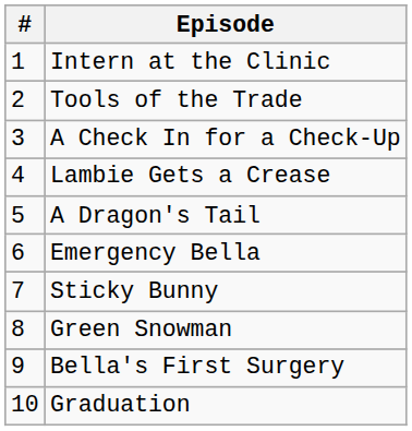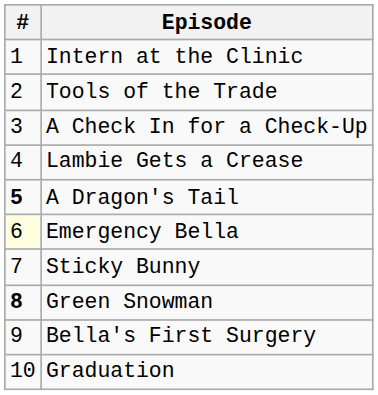A Dragon's Tail | #: normal -> bold
Emergency Bella | #: no background -> lightyellow background
Green Snowman | #: normal -> bold
